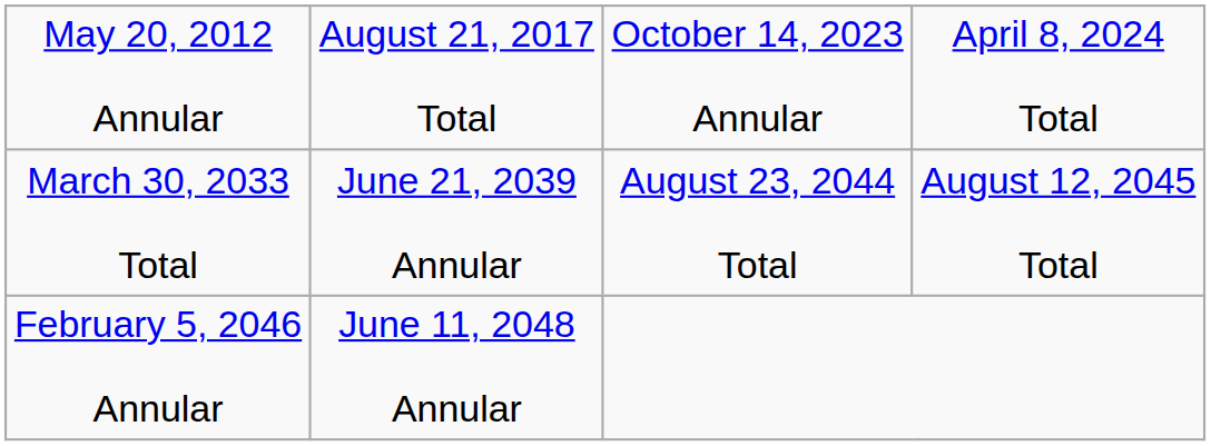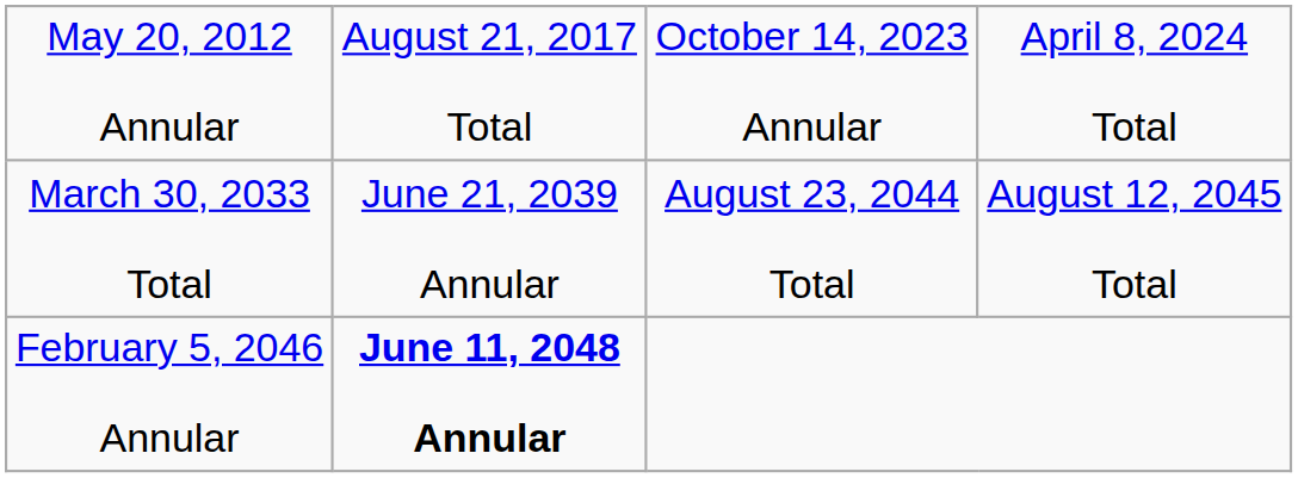February 5, 2046 Annular | column 2: normal -> bold
